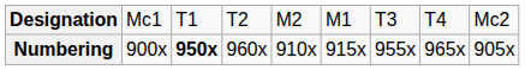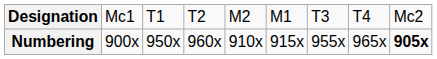Numbering | column 3: bold -> normal
Numbering | column 9: normal -> bold
